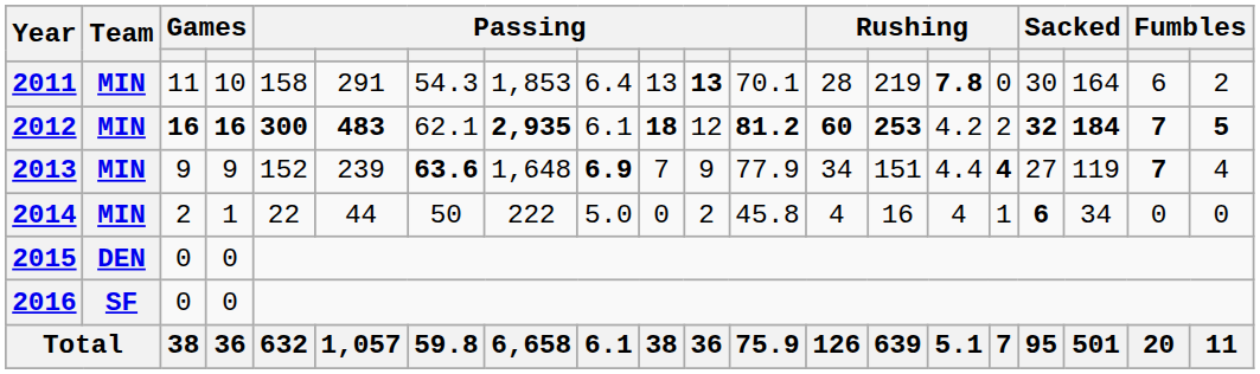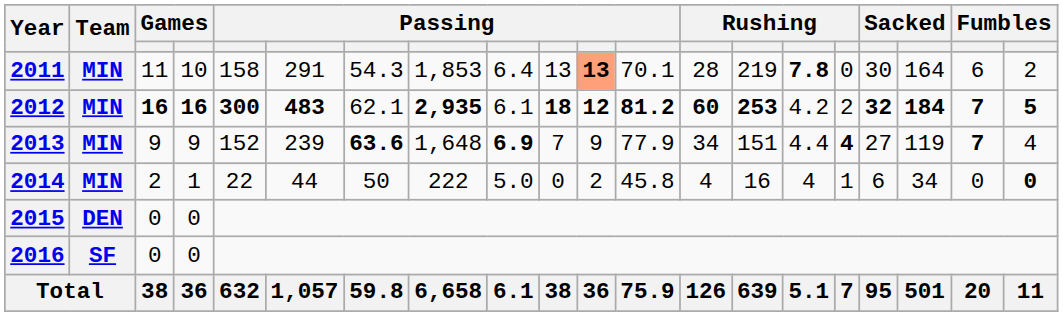2011 | column 11: no background -> lightsalmon background
2012 | column 11: normal -> bold
2014 | column 17: bold -> normal
2014 | column 20: normal -> bold
